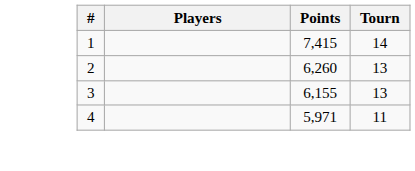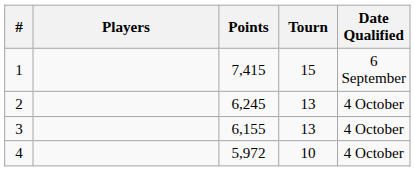+ column: Date Qualified | 6 September | 4 October | 4 October | 4 October
1 | Tourn: 14 -> 15
2 | Points: 6,260 -> 6,245
4 | Points: 5,971 -> 5,972
4 | Tourn: 11 -> 10
